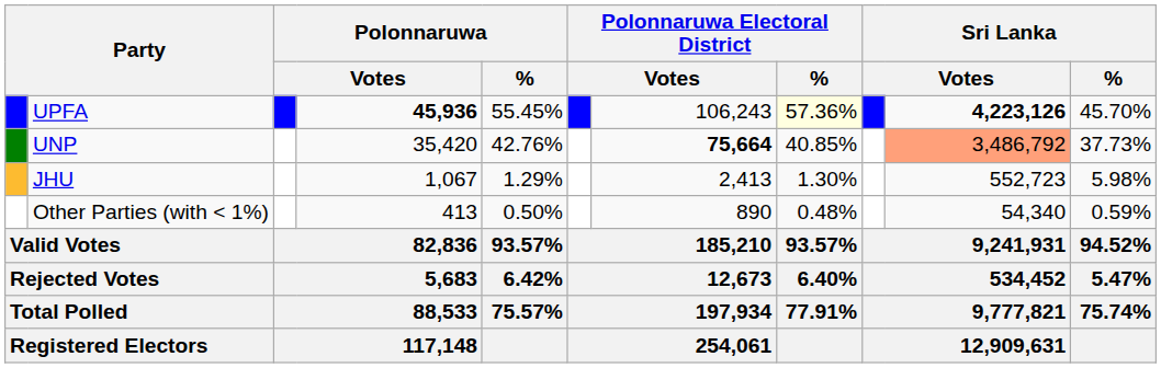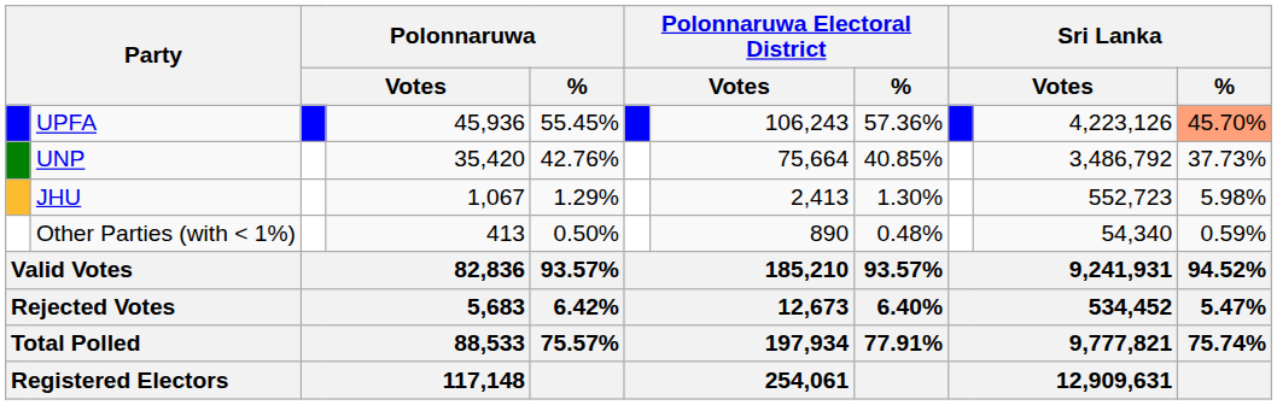UPFA | column 4: bold -> normal
UPFA | Polonnaruwa Electoral District / %: lightyellow background -> no background
UPFA | column 10: bold -> normal
UPFA | Sri Lanka / %: no background -> lightsalmon background
UNP | column 7: bold -> normal
UNP | column 10: lightsalmon background -> no background
